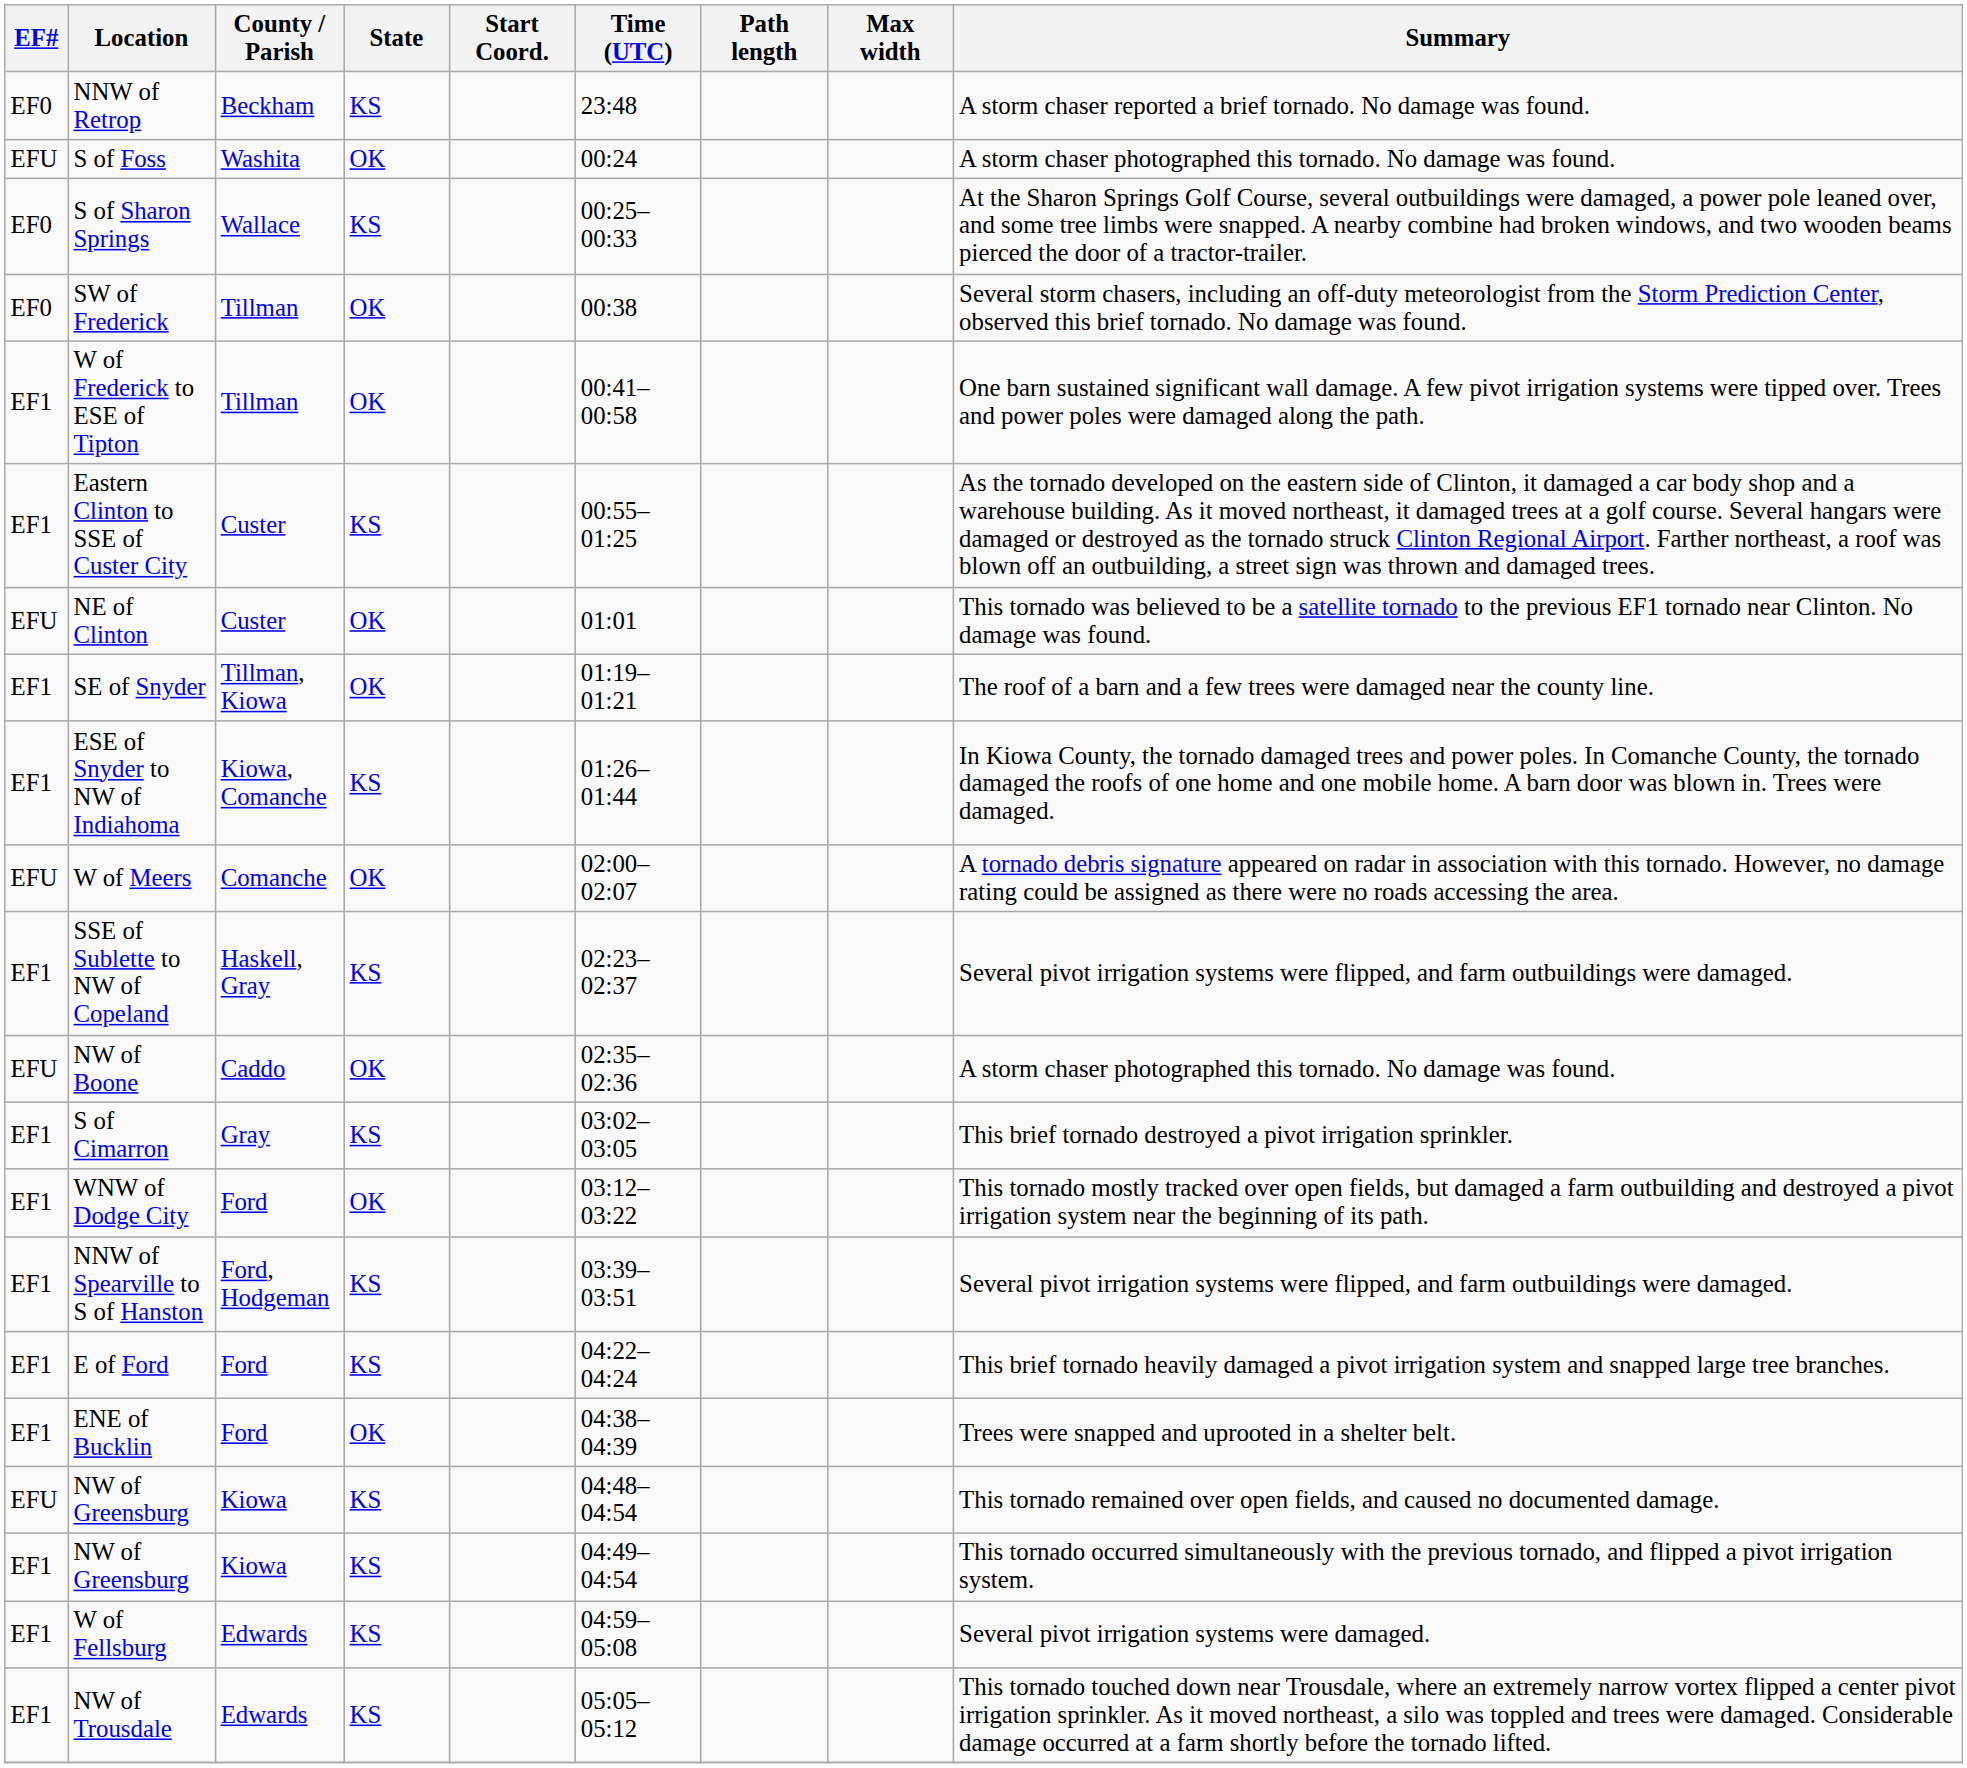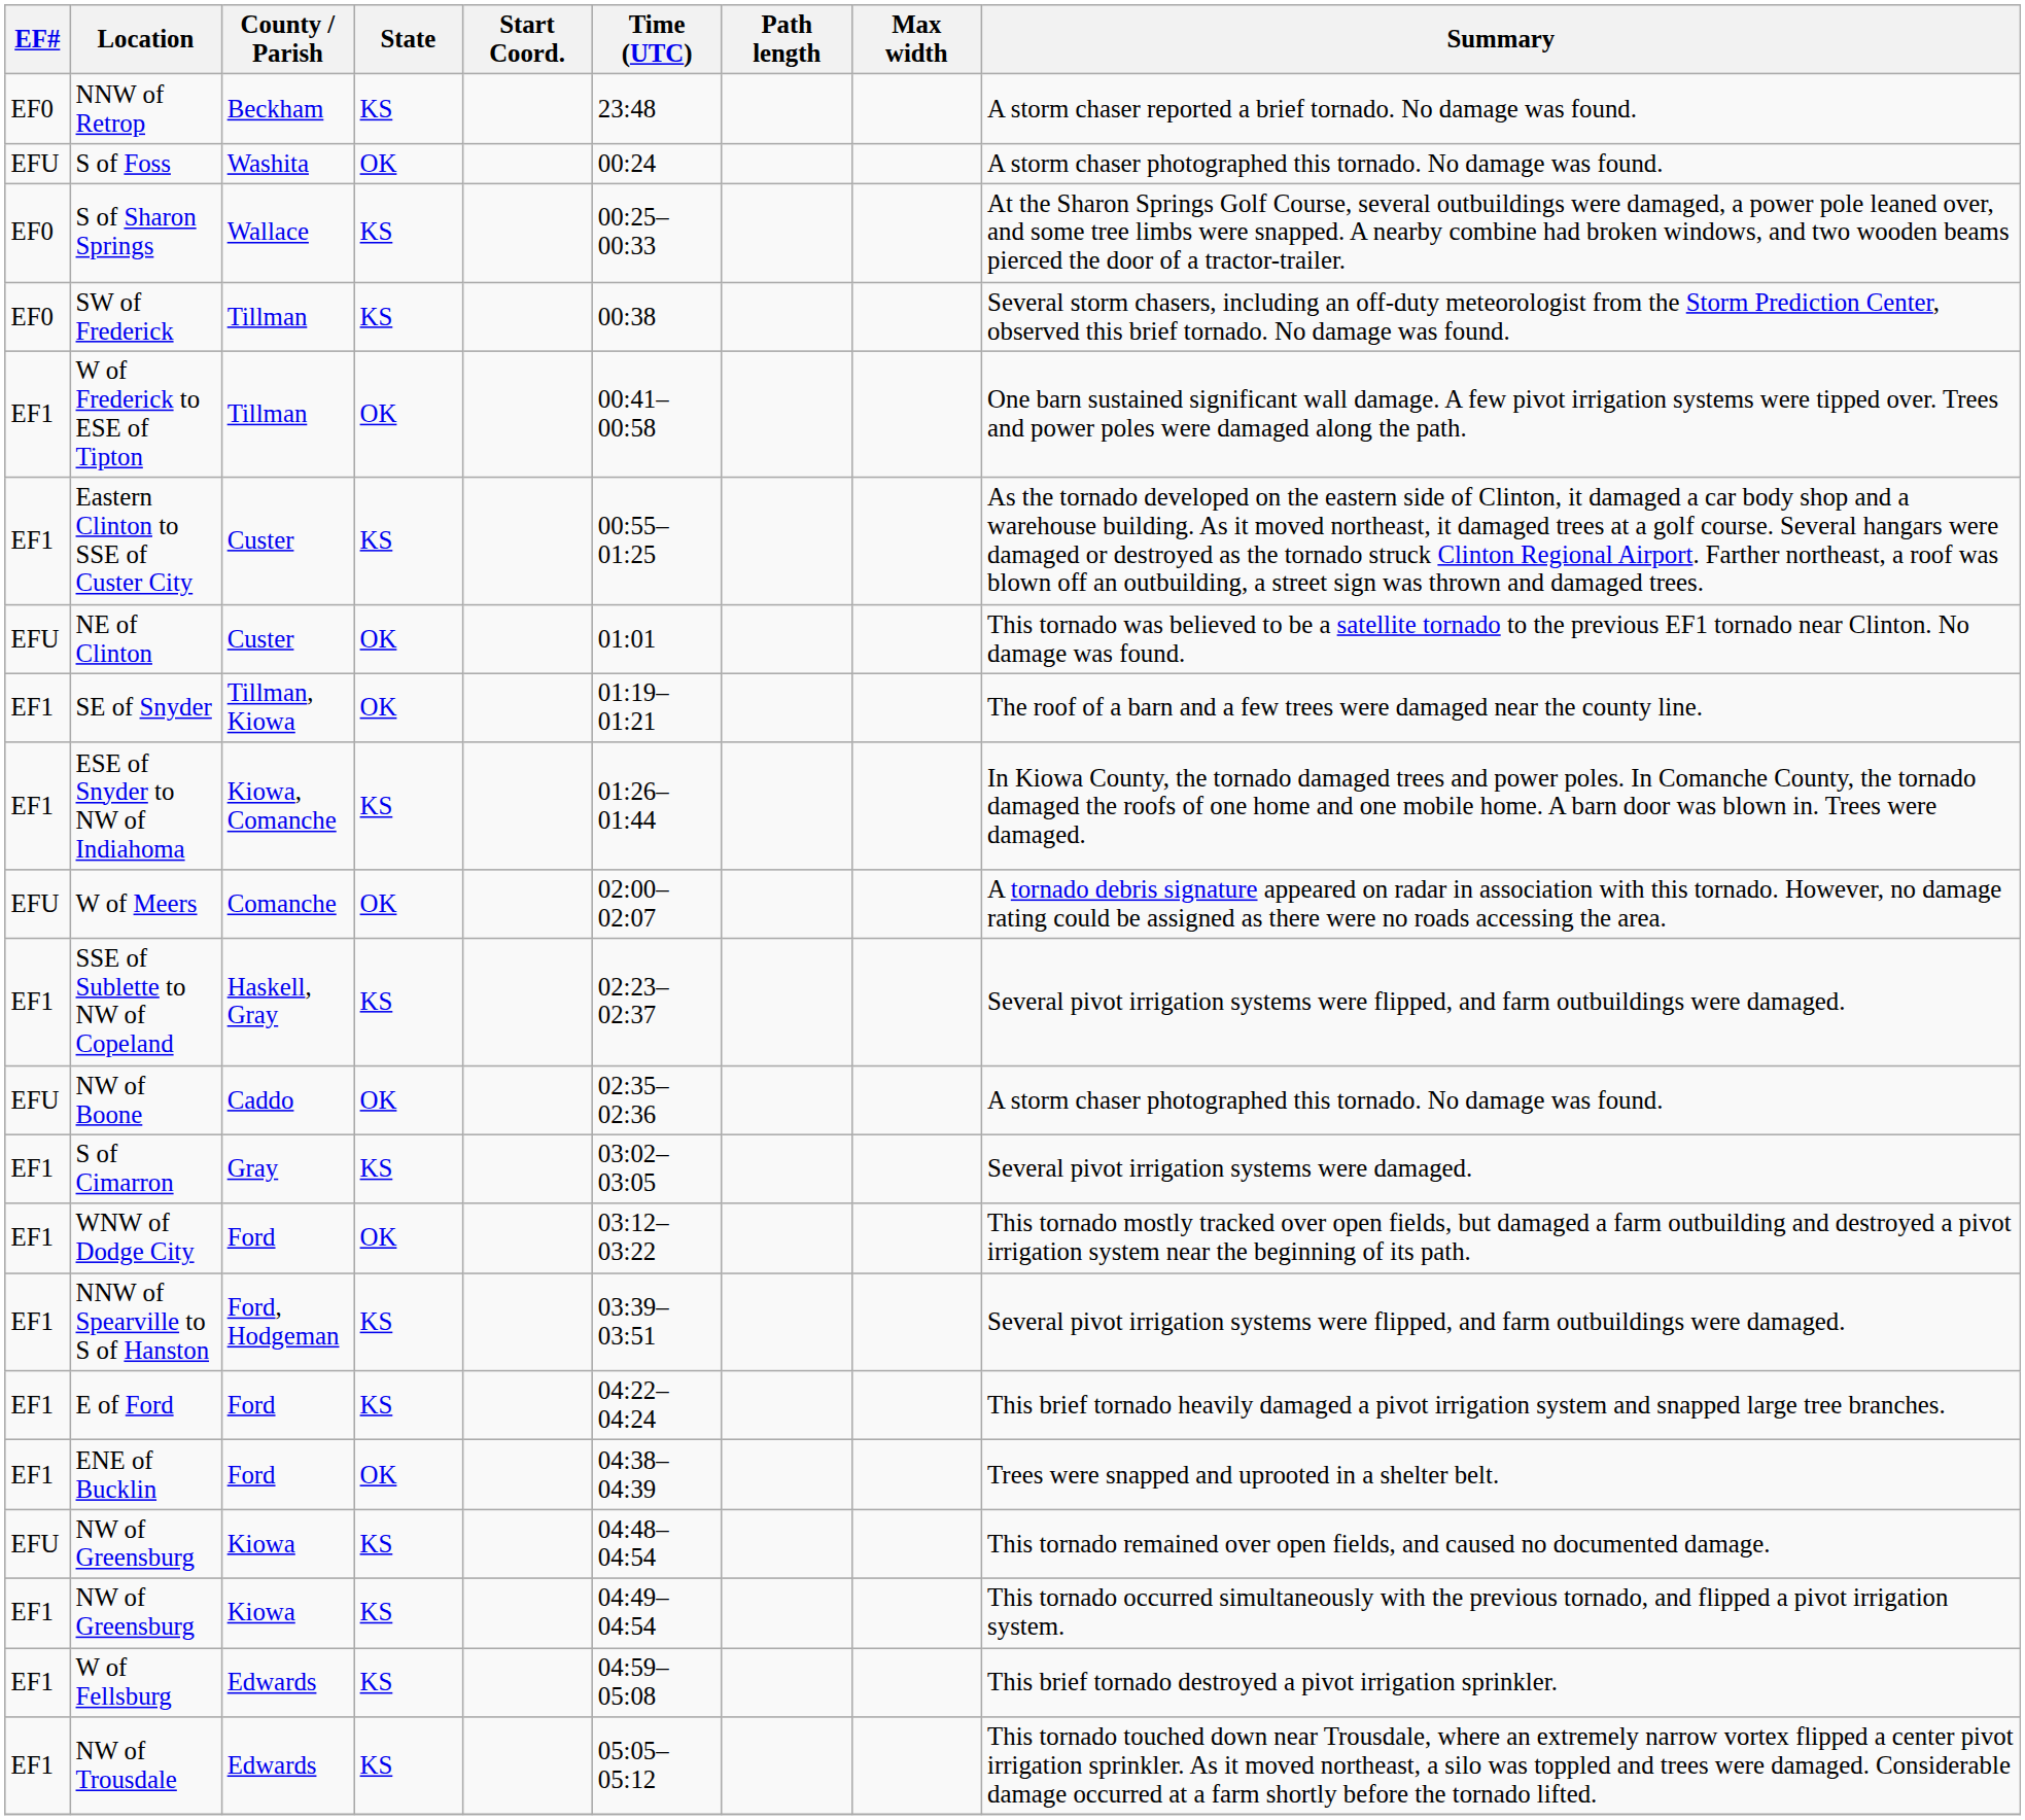SW of Frederick | State: OK -> KS
S of Cimarron | Summary: This brief tornado destroyed a pivot irrigation sprinkler. -> Several pivot irrigation systems were damaged.
W of Fellsburg | Summary: Several pivot irrigation systems were damaged. -> This brief tornado destroyed a pivot irrigation sprinkler.
